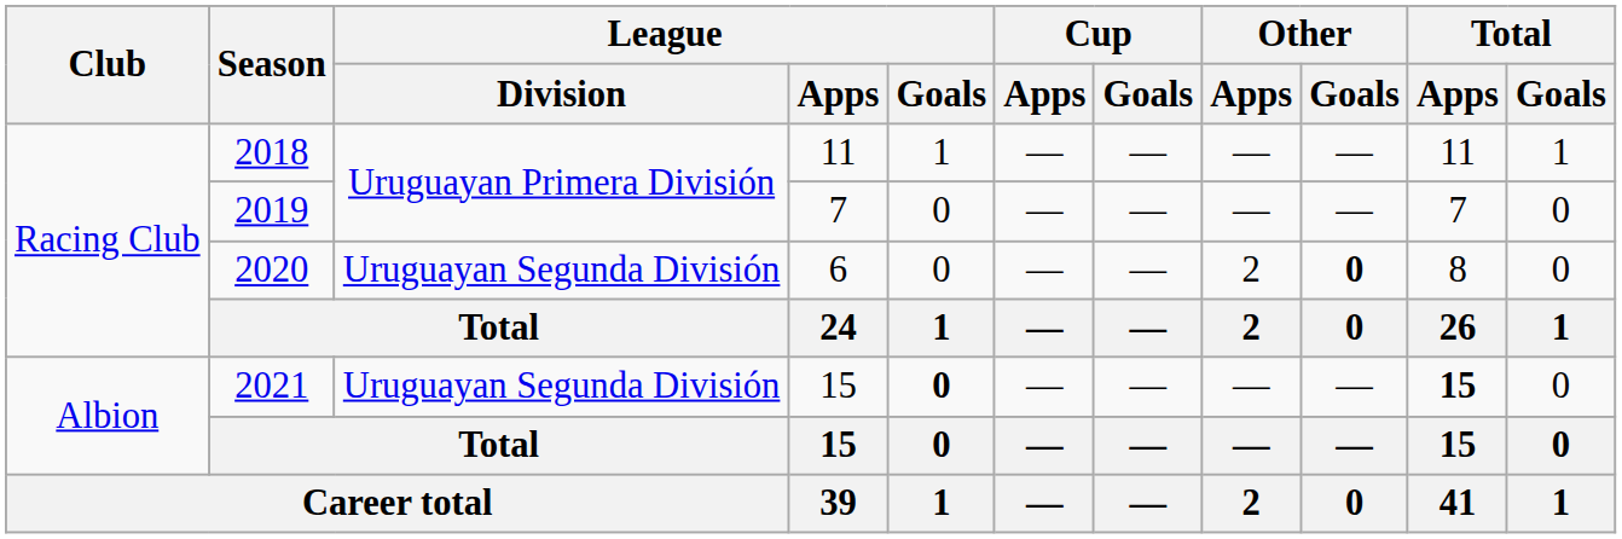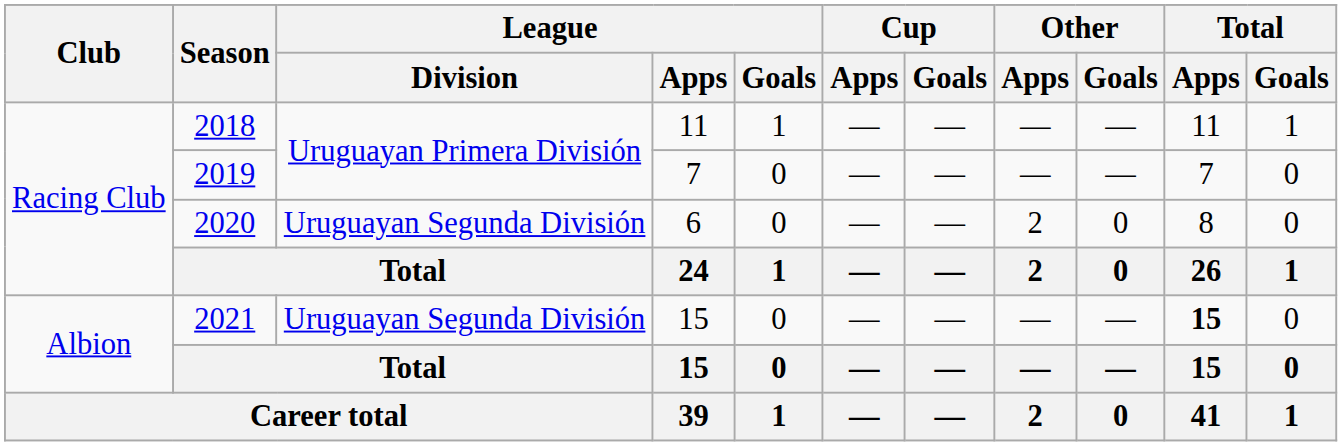2020 | Other / Goals: bold -> normal
2021 | League / Goals: bold -> normal
